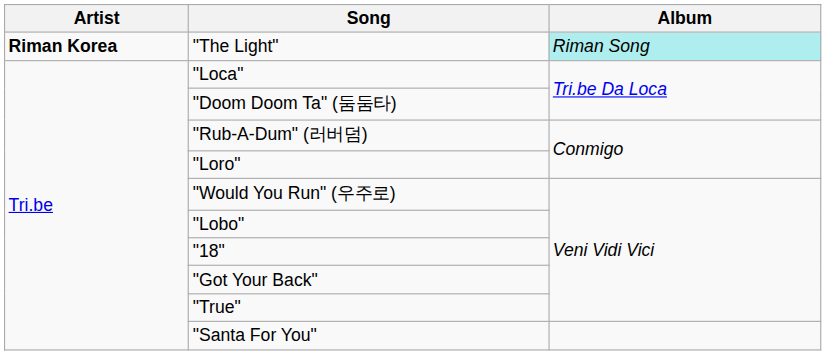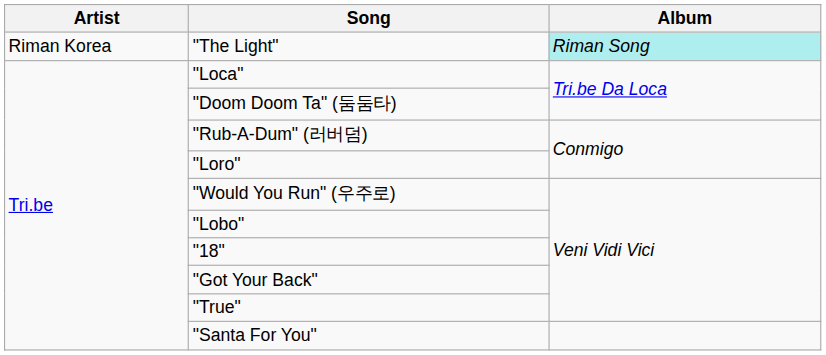"The Light" | Artist: bold -> normal
